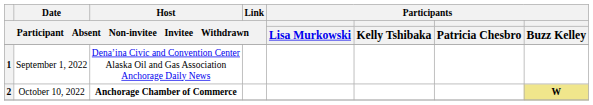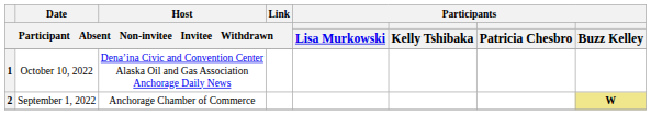1 | Date / Participant Absent Non-invitee Invitee Withdrawn: September 1, 2022 -> October 10, 2022
2 | Date / Participant Absent Non-invitee Invitee Withdrawn: October 10, 2022 -> September 1, 2022
2 | Host / Participant Absent Non-invitee Invitee Withdrawn: bold -> normal
